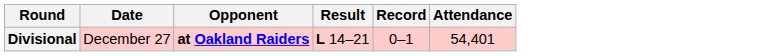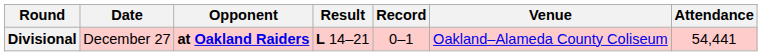+ column: Venue | Oakland–Alameda County Coliseum
Divisional | Attendance: 54,401 -> 54,441
